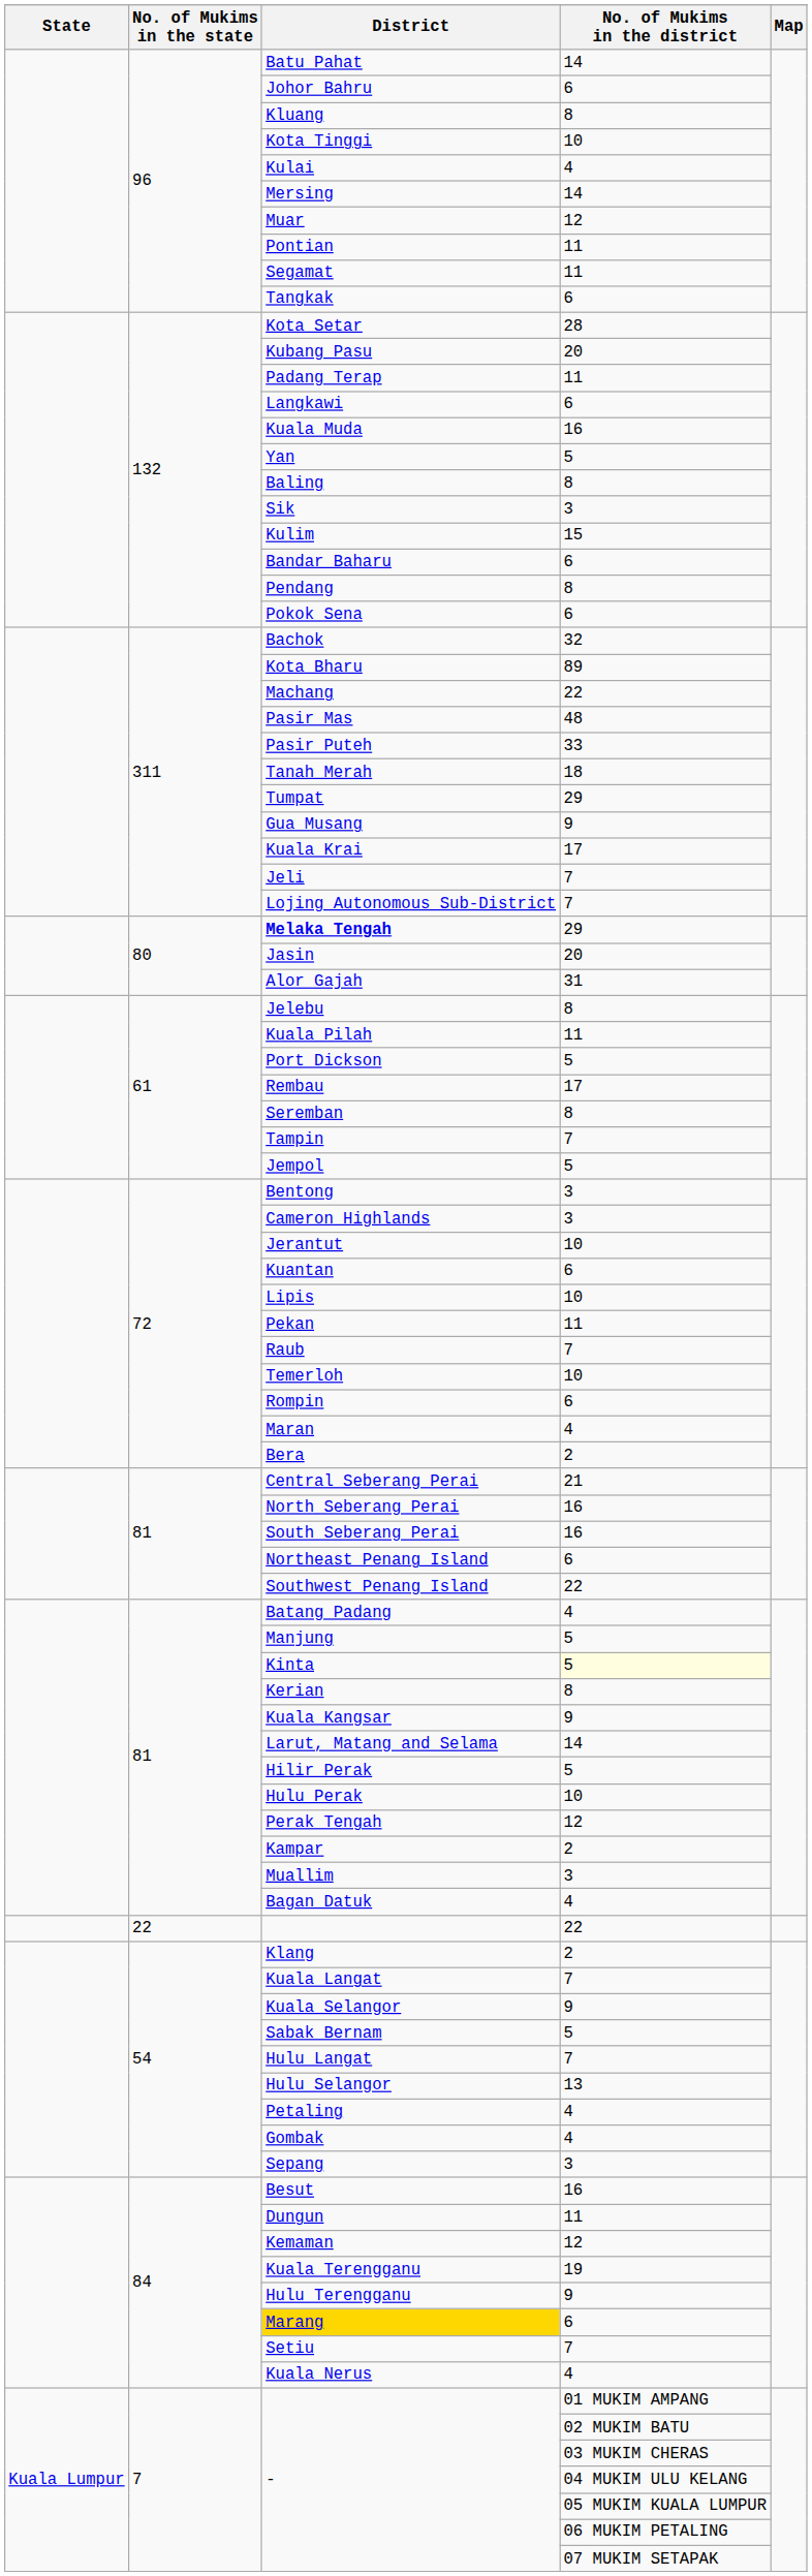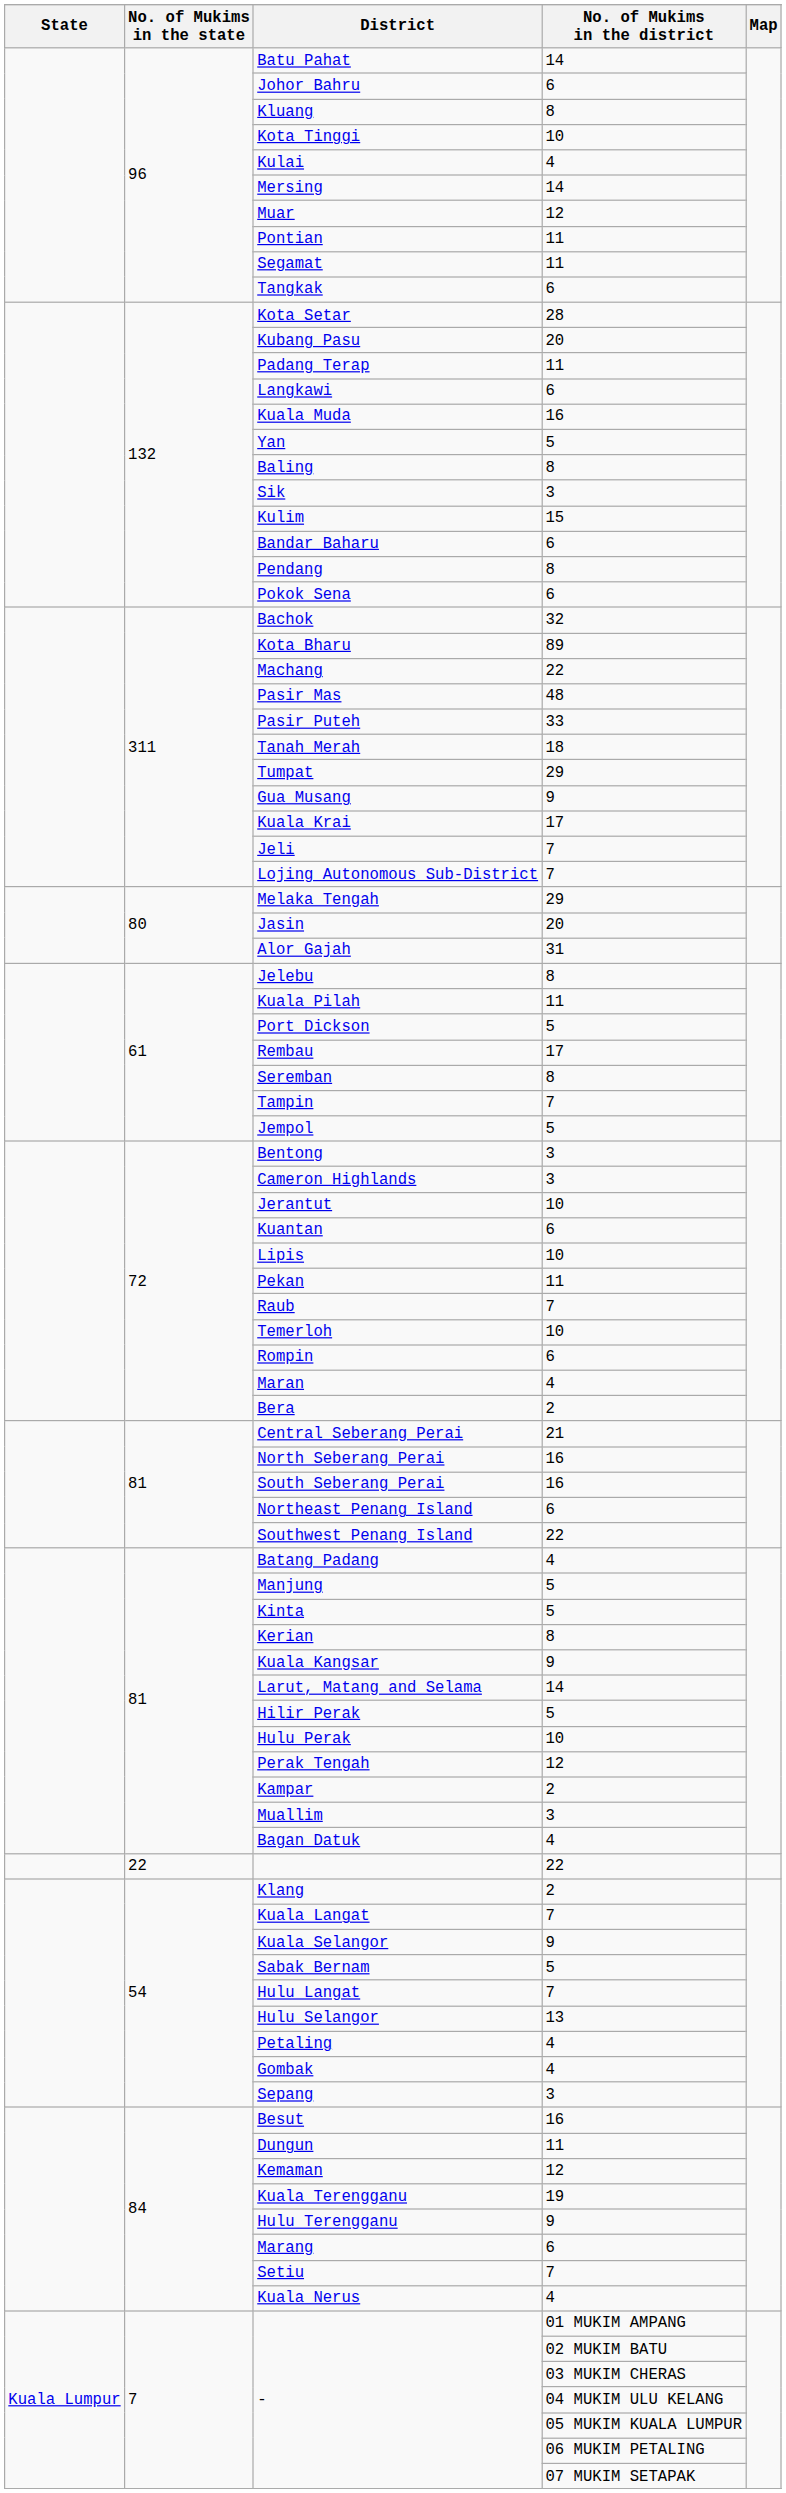Melaka Tengah | District: bold -> normal
Kinta | No. of Mukims in the district: lightyellow background -> no background
Marang | District: gold background -> no background
